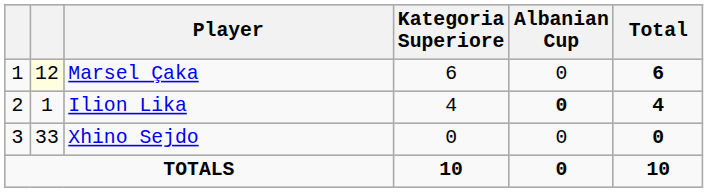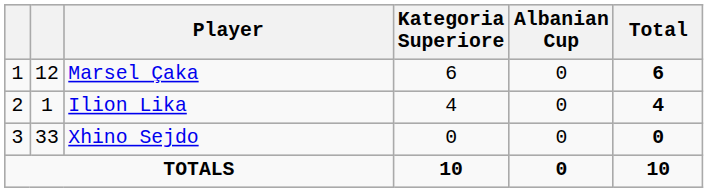Marsel Çaka | column 2: lightyellow background -> no background
Ilion Lika | Albanian Cup: bold -> normal
